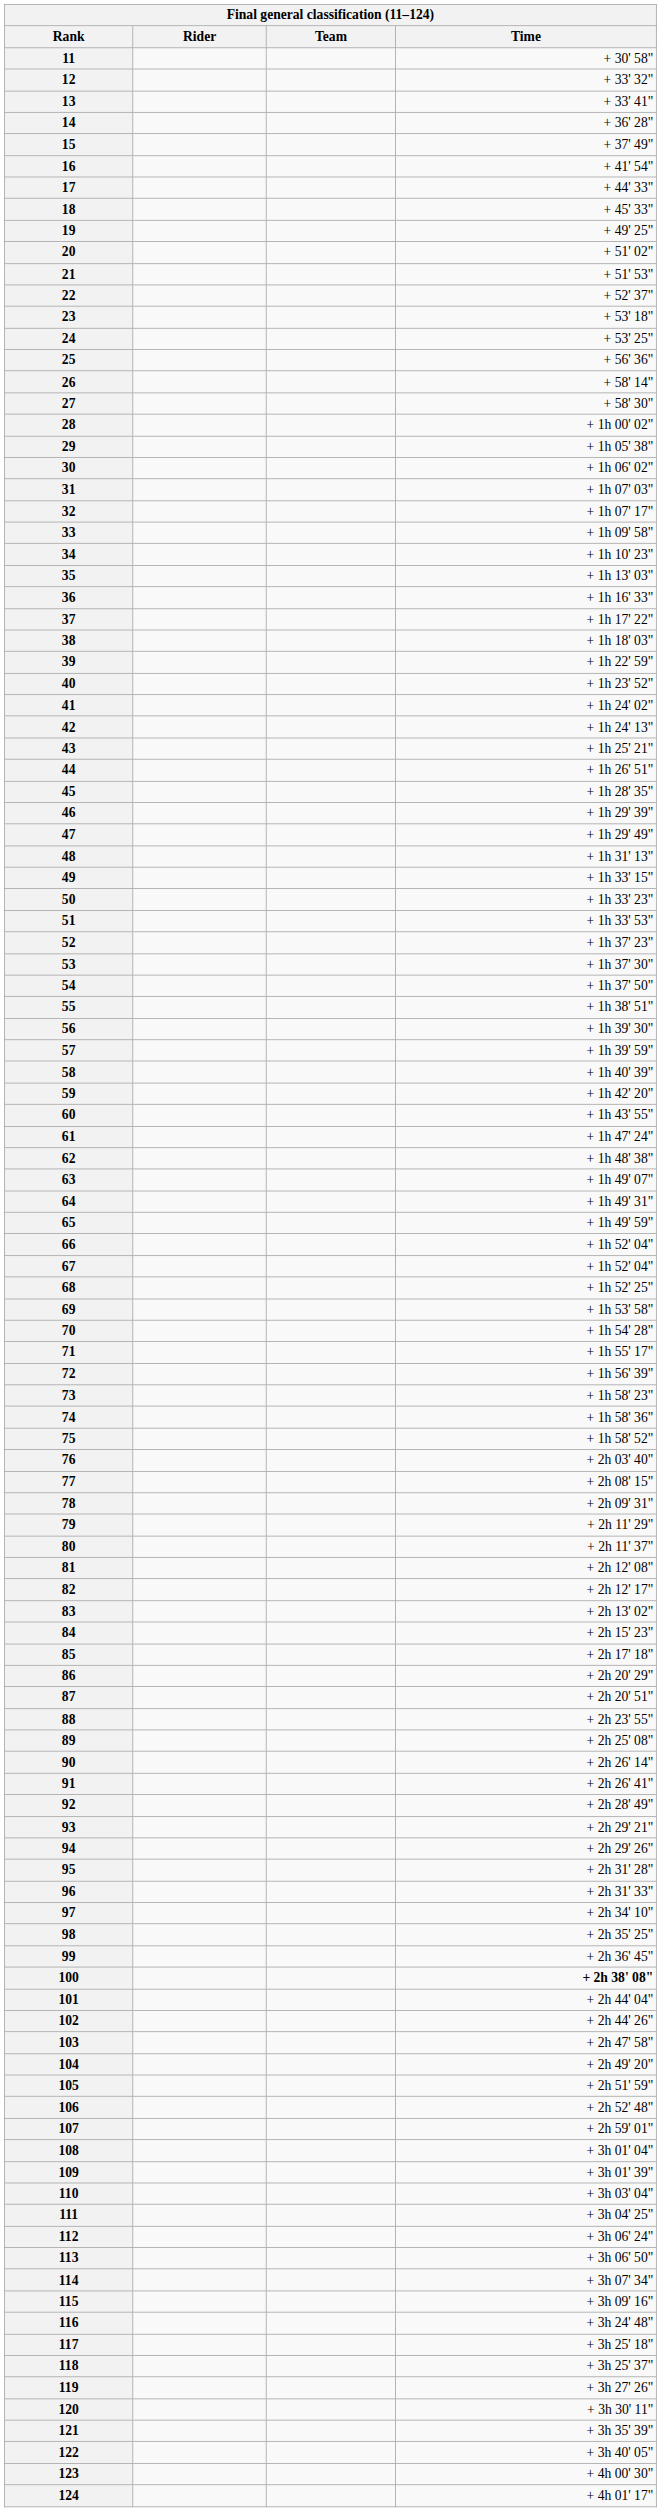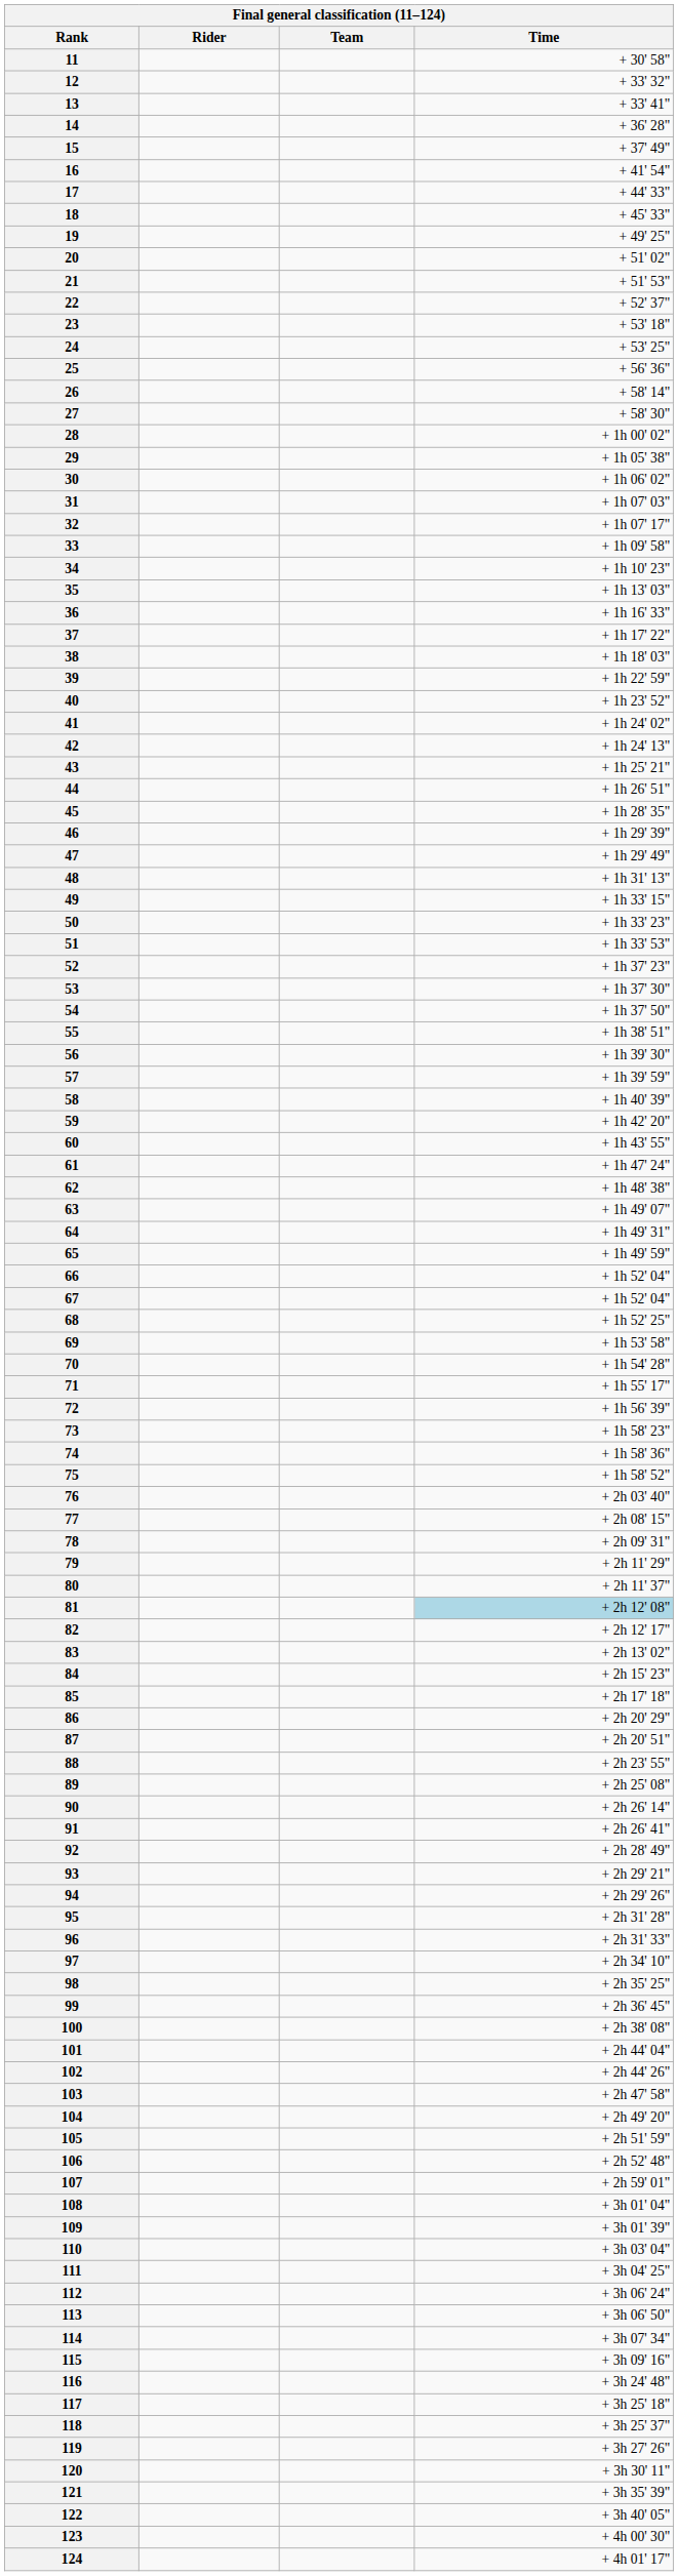81 | Time: no background -> lightblue background
100 | Time: bold -> normal
